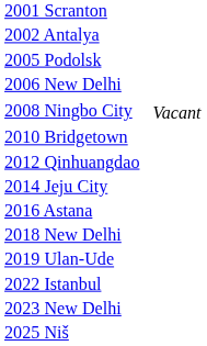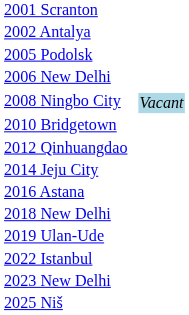2008 Ningbo City / Vacant | column 2: no background -> lightblue background
